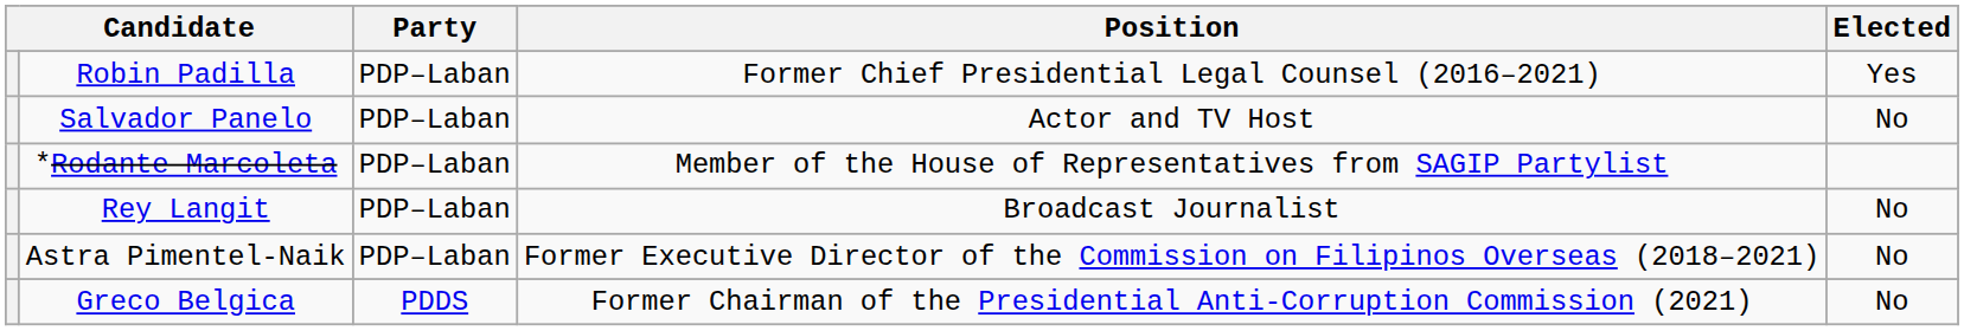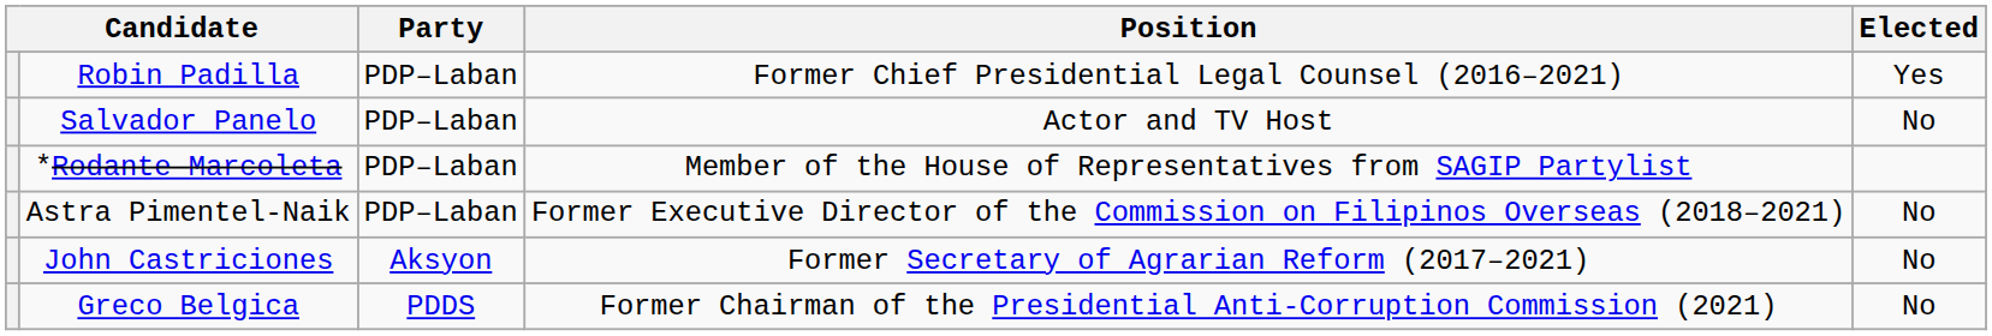- row: Rey Langit | PDP–Laban | Broadcast Journalist | No
+ row: John Castriciones | Aksyon | Former Secretary of Agrarian Reform (2017–2021) | No
